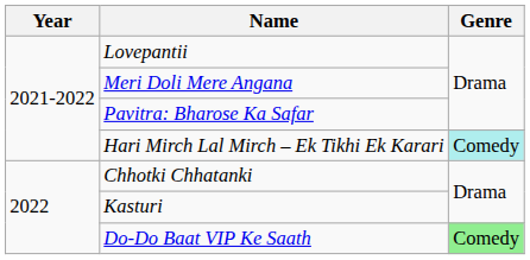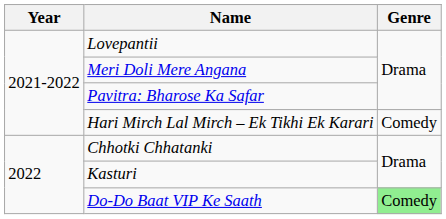Hari Mirch Lal Mirch – Ek Tikhi Ek Karari | Genre: paleturquoise background -> no background
